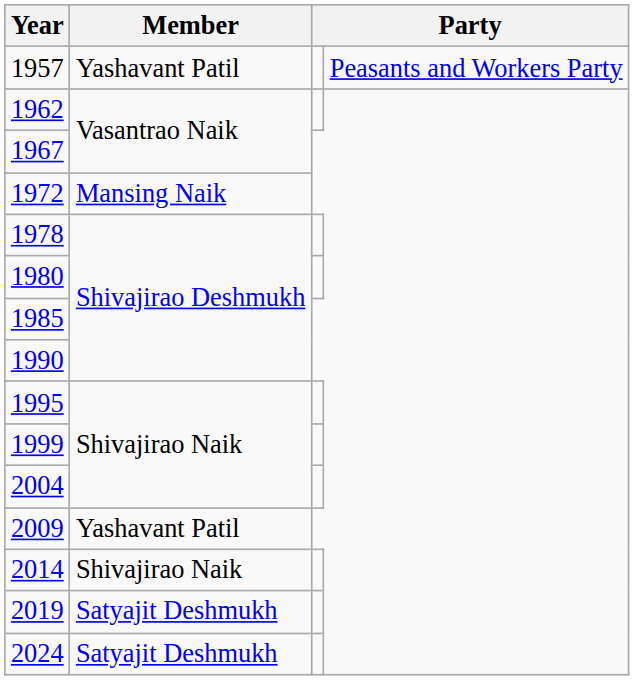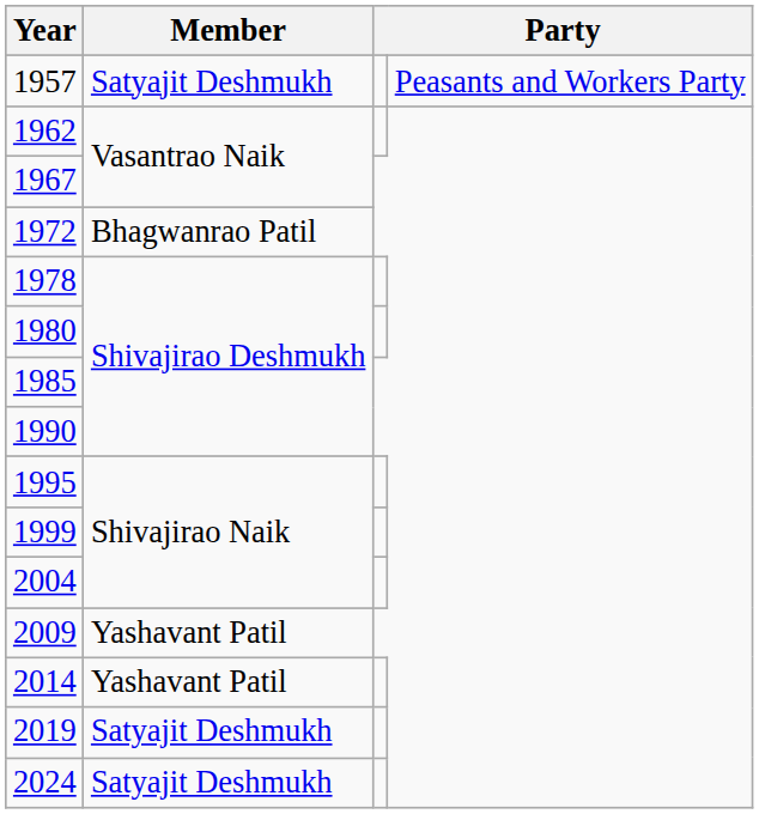1957 | Member: Yashavant Patil -> Satyajit Deshmukh
1972 | Member: Mansing Naik -> Bhagwanrao Patil
2014 | Member: Shivajirao Naik -> Yashavant Patil
